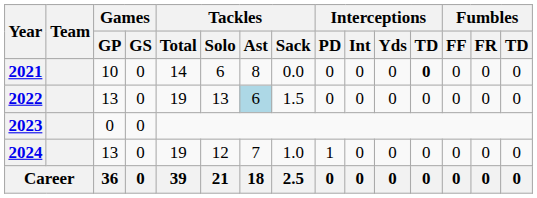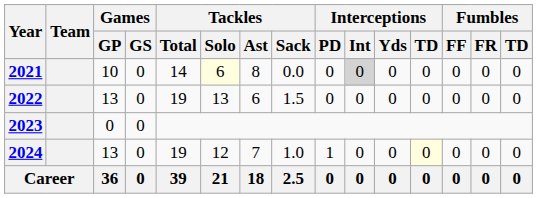2021 | Tackles / Solo: no background -> lightyellow background
2021 | Interceptions / Int: no background -> lightgrey background
2021 | Interceptions / TD: bold -> normal
2022 | Tackles / Ast: lightblue background -> no background
2024 | Interceptions / TD: no background -> lightyellow background
